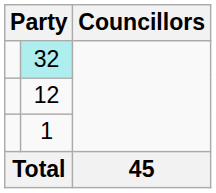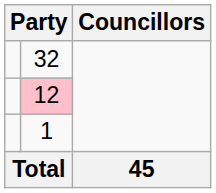32 | column 2: paleturquoise background -> no background
12 | column 2: no background -> pink background
